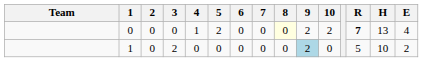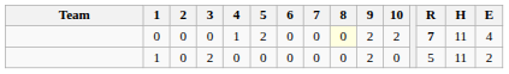row 2 | H: 13 -> 11
row 3 | 9: lightblue background -> no background
row 3 | H: 10 -> 11
